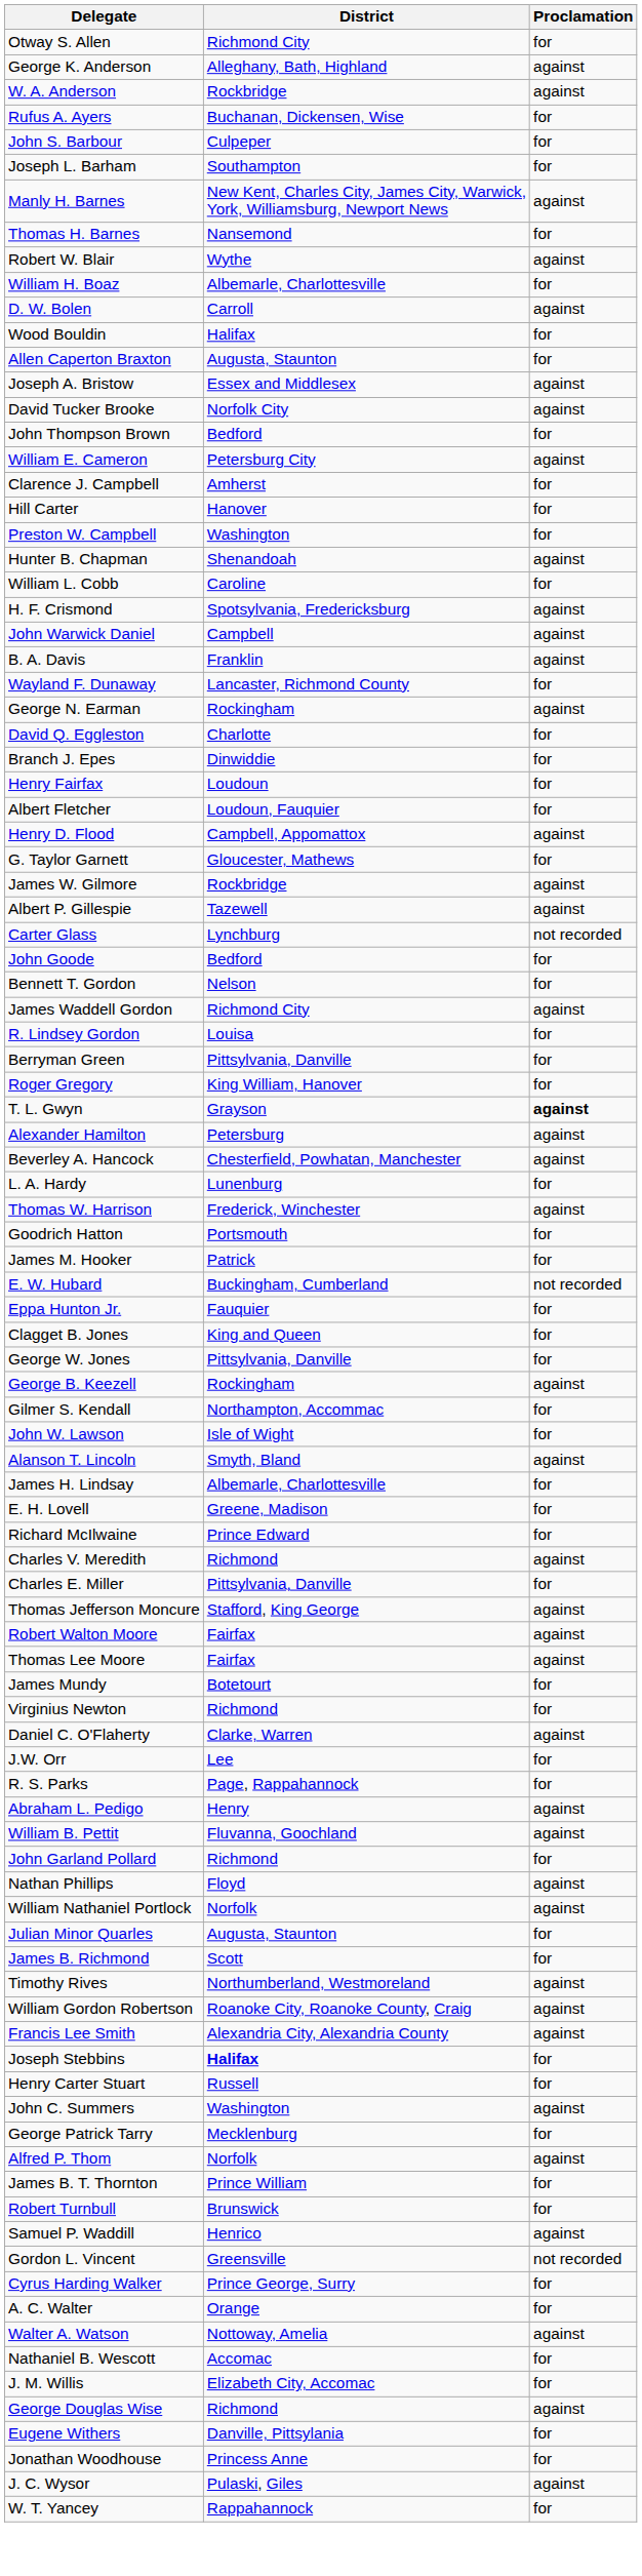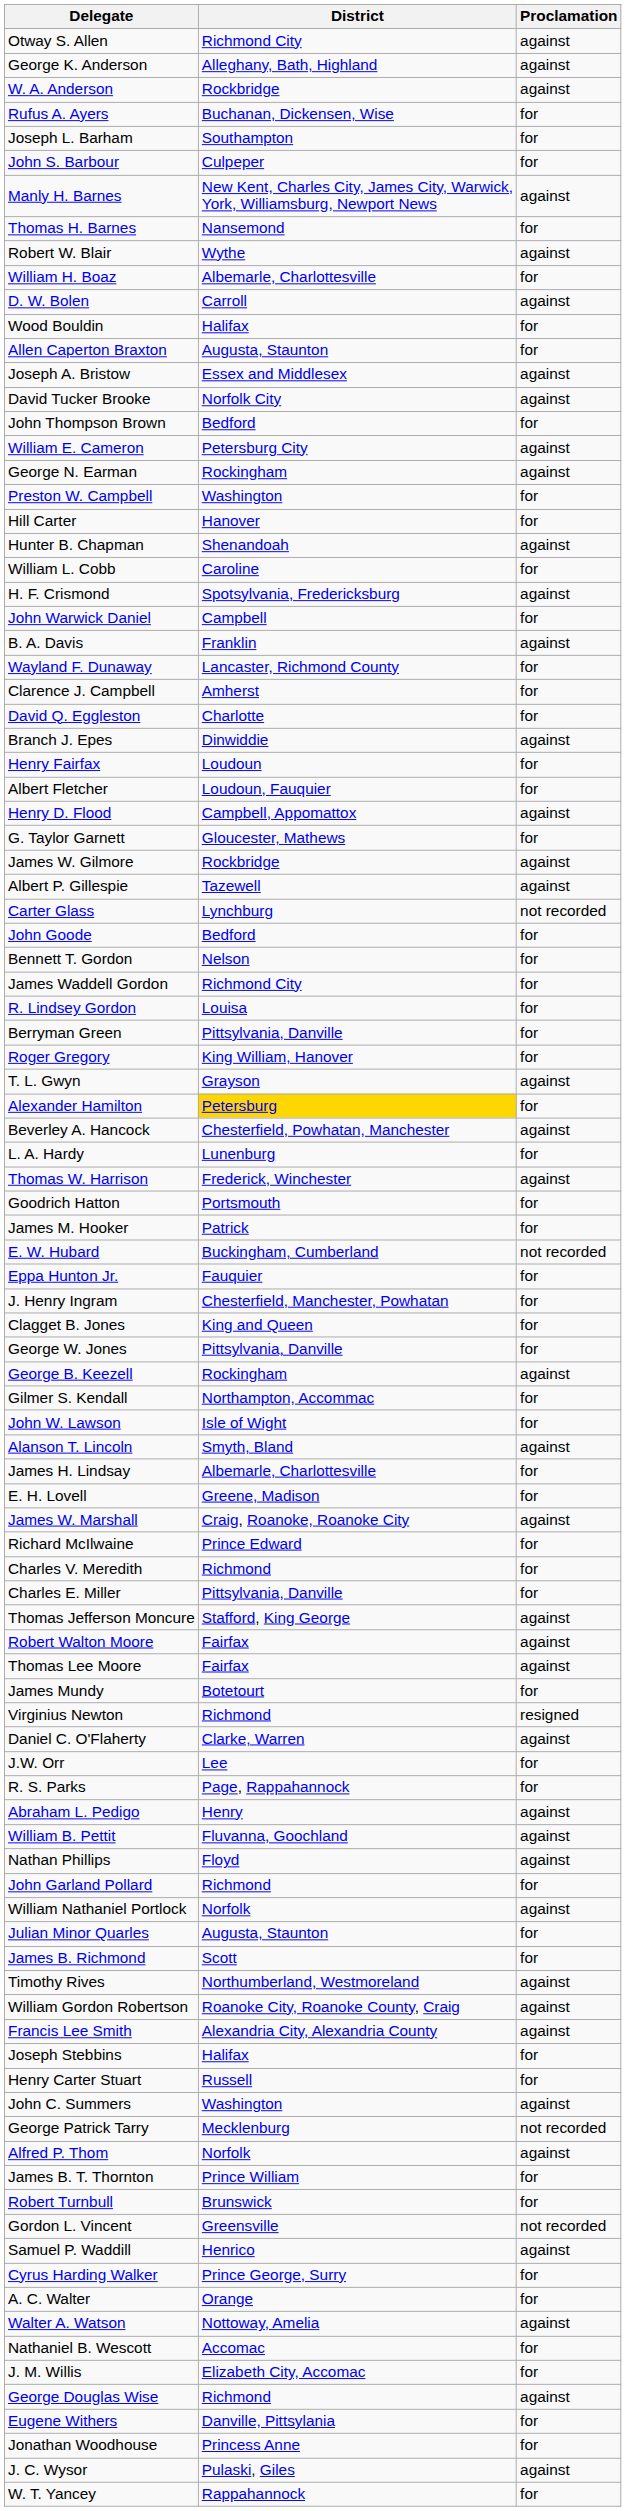Otway S. Allen | Proclamation: for -> against
rows swapped: John S. Barbour <-> Joseph L. Barham
rows swapped: Clarence J. Campbell <-> George N. Earman
rows swapped: Preston W. Campbell <-> Hill Carter
John Warwick Daniel | Proclamation: against -> for
Branch J. Epes | Proclamation: for -> against
James Waddell Gordon | Proclamation: against -> for
T. L. Gwyn | Proclamation: bold -> normal
Alexander Hamilton | District: no background -> gold background
Alexander Hamilton | Proclamation: against -> for
+ row: J. Henry Ingram | Chesterfield, Manchester, Powhatan | for
+ row: James W. Marshall | Craig, Roanoke, Roanoke City | against
Charles V. Meredith | Proclamation: against -> for
Virginius Newton | Proclamation: for -> resigned
rows swapped: Nathan Phillips <-> John Garland Pollard
Joseph Stebbins | District: bold -> normal
George Patrick Tarry | Proclamation: for -> not recorded
rows swapped: Gordon L. Vincent <-> Samuel P. Waddill
